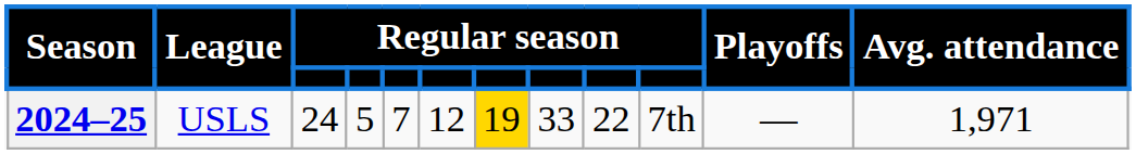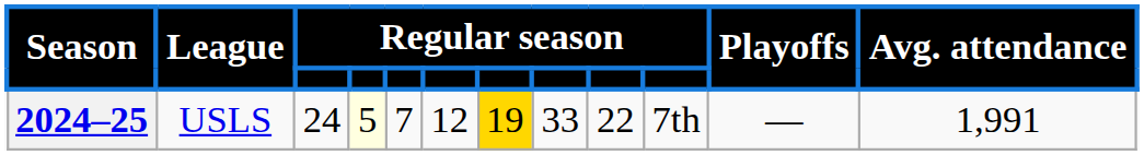2024–25 | column 4: no background -> lightyellow background
2024–25 | Avg. attendance: 1,971 -> 1,991
